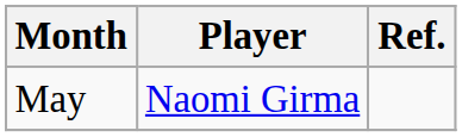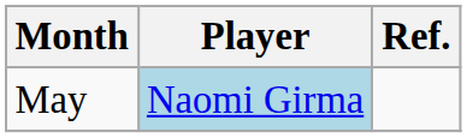May | Player: no background -> lightblue background
